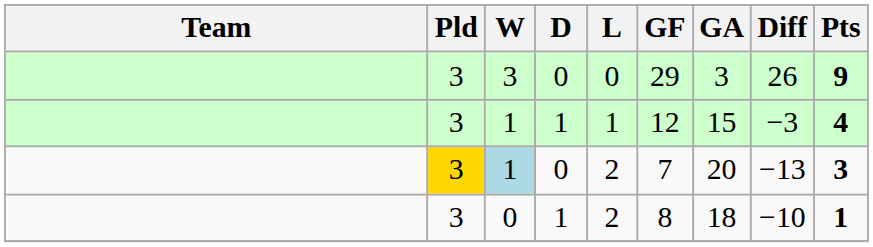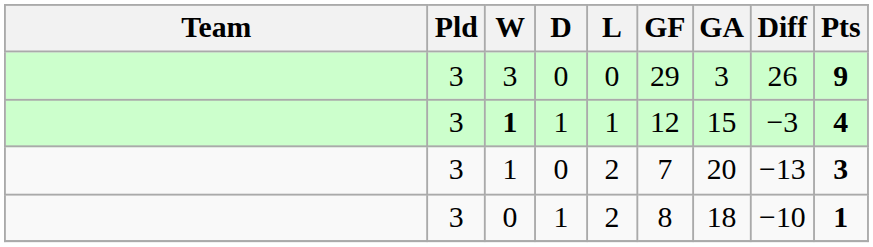row 3 | W: normal -> bold
row 4 | Pld: gold background -> no background
row 4 | W: lightblue background -> no background
